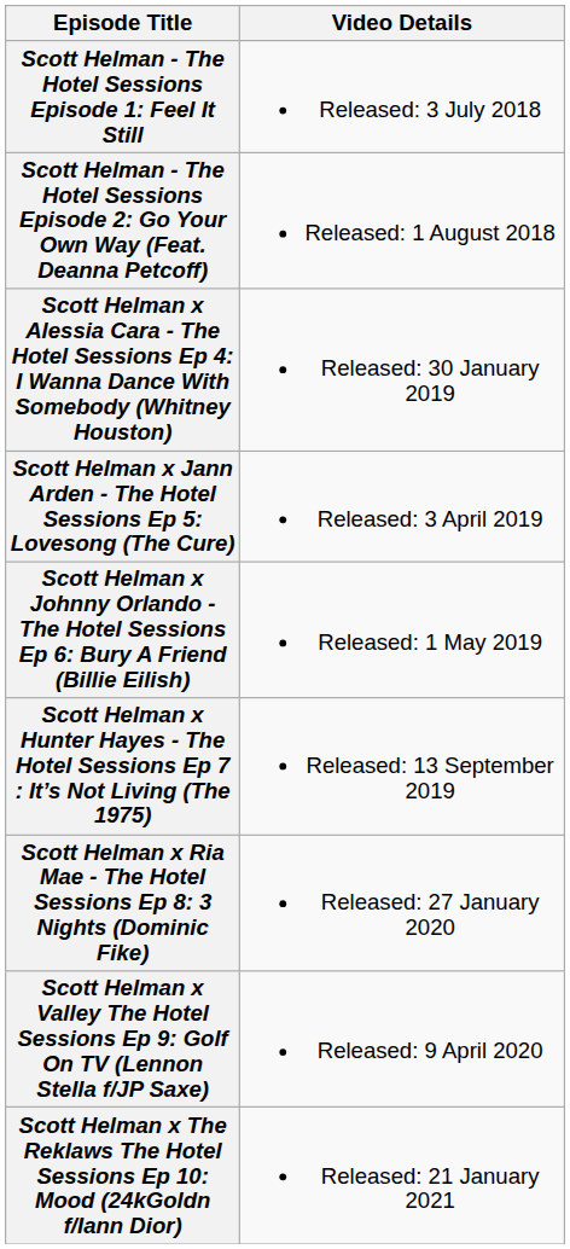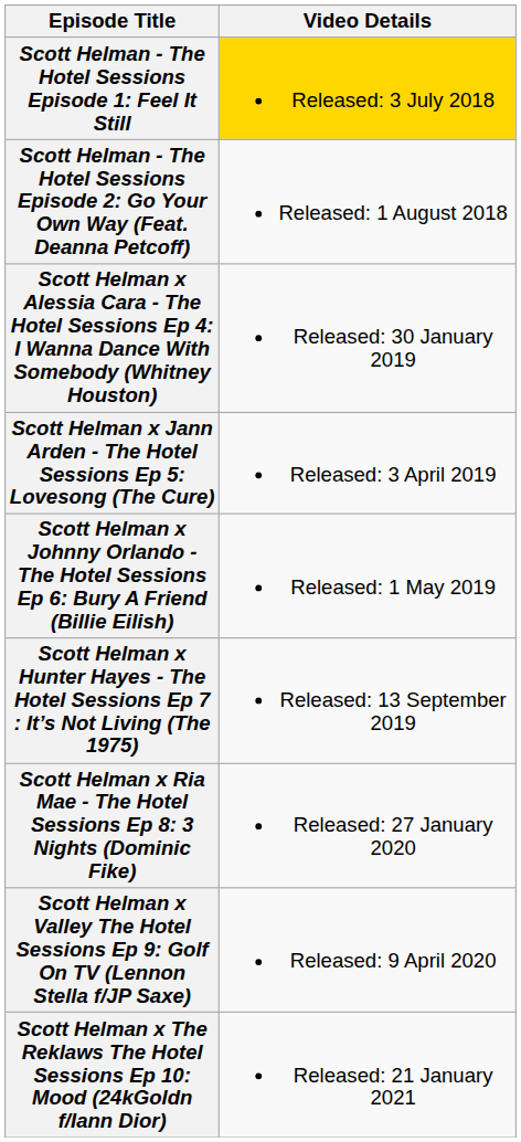Scott Helman - The Hotel Sessions Episode 1: Feel It Still | Video Details: no background -> gold background
